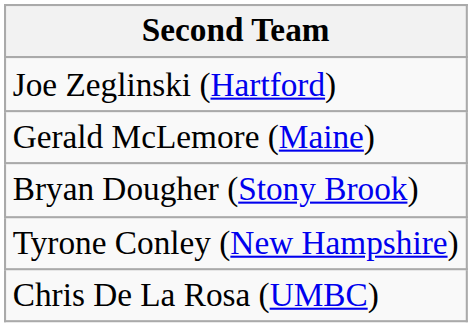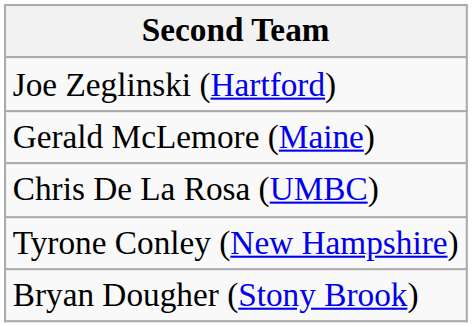row 4 | column 1: Bryan Dougher (Stony Brook) -> Chris De La Rosa (UMBC)
row 6 | column 1: Chris De La Rosa (UMBC) -> Bryan Dougher (Stony Brook)
